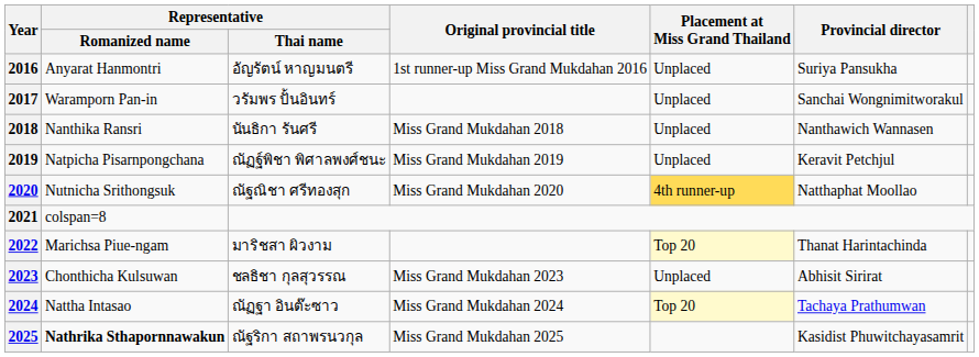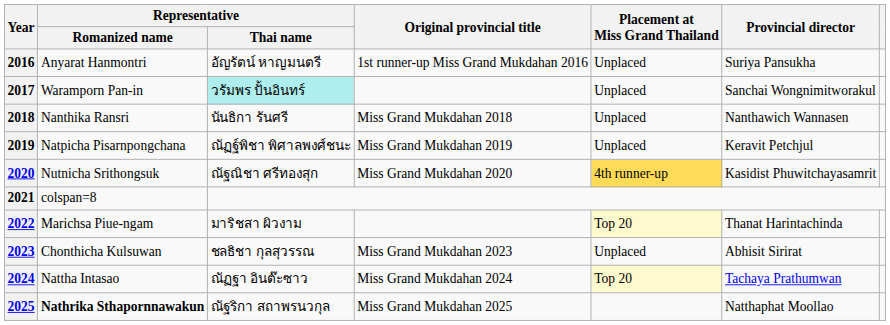2017 | Representative / Thai name: no background -> paleturquoise background
2020 | Provincial director: Natthaphat Moollao -> Kasidist Phuwitchayasamrit
2025 | Provincial director: Kasidist Phuwitchayasamrit -> Natthaphat Moollao
